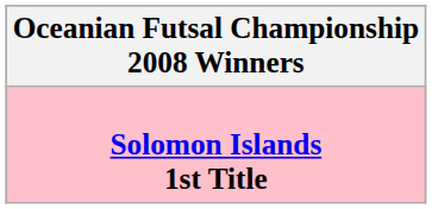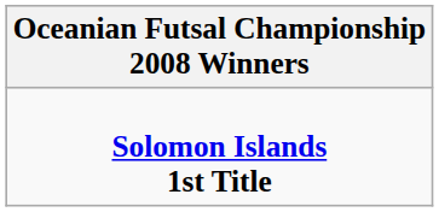row 2 | column 1: pink background -> no background
